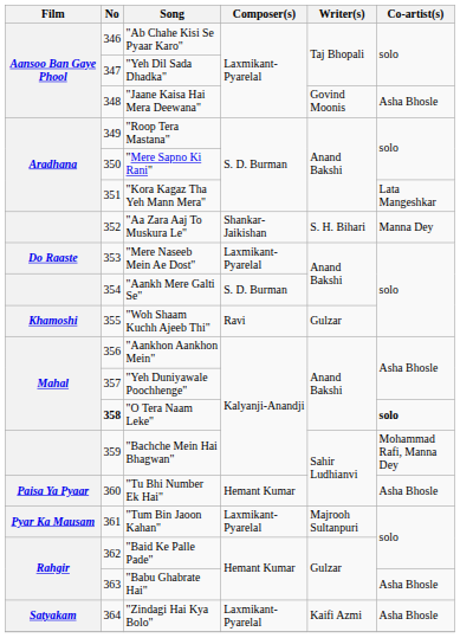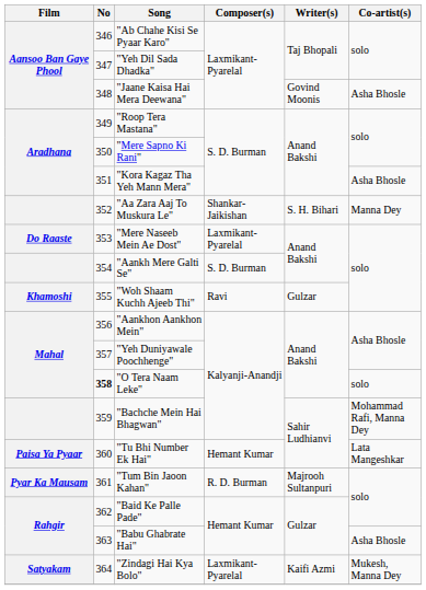"Kora Kagaz Tha Yeh Mann Mera" | Co-artist(s): Lata Mangeshkar -> Asha Bhosle
"O Tera Naam Leke" | Co-artist(s): bold -> normal
"Tu Bhi Number Ek Hai" | Co-artist(s): Asha Bhosle -> Lata Mangeshkar
"Tum Bin Jaoon Kahan" | Composer(s): Laxmikant-Pyarelal -> R. D. Burman
"Zindagi Hai Kya Bolo" | Co-artist(s): Asha Bhosle -> Mukesh, Manna Dey
